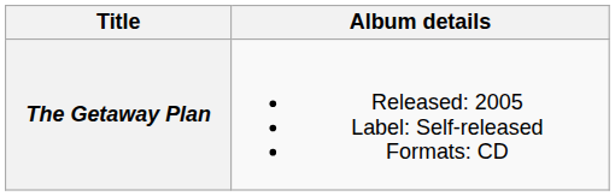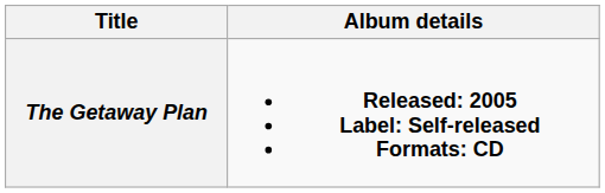The Getaway Plan | Album details: normal -> bold
